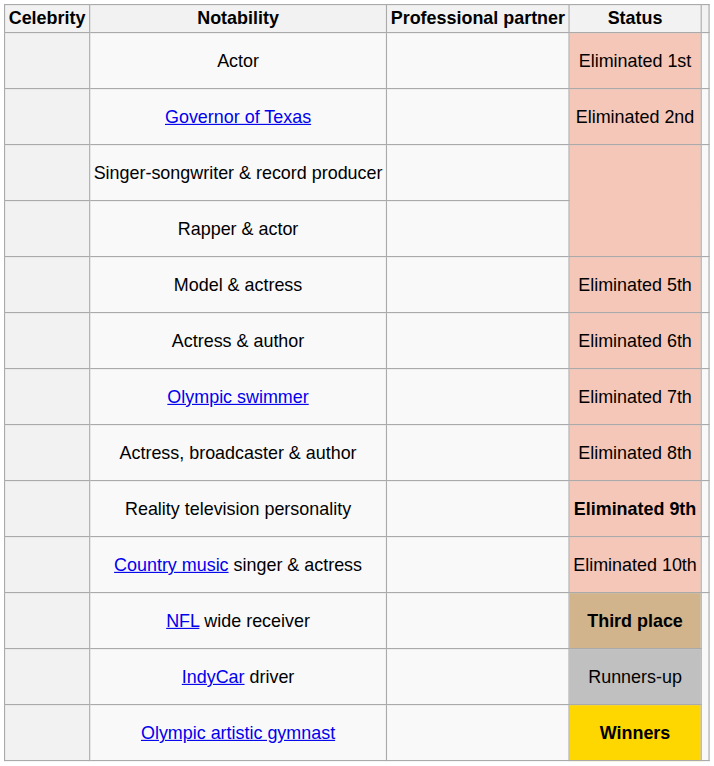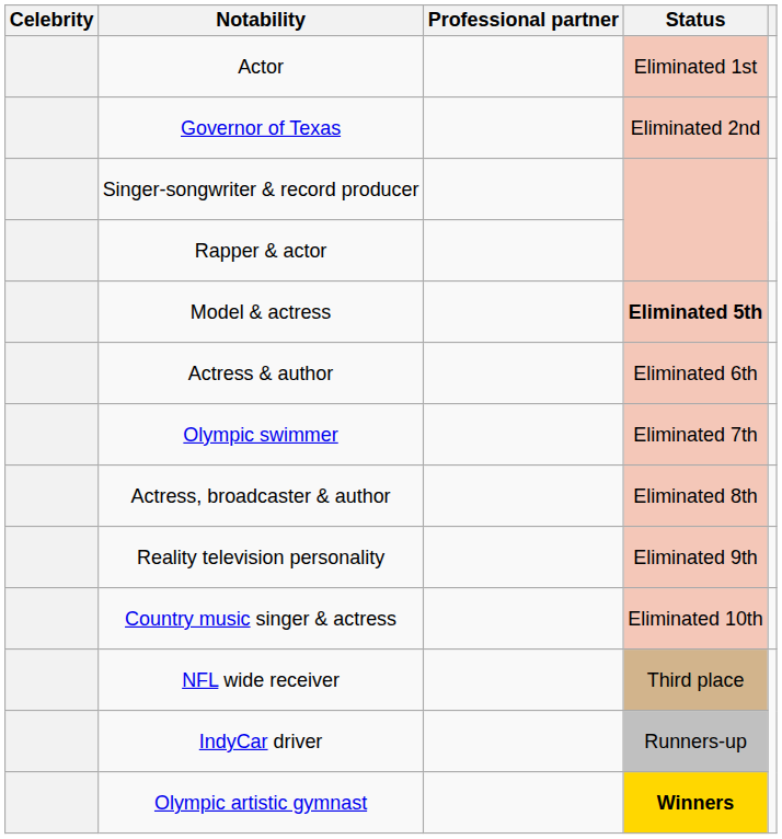Model & actress | Status: normal -> bold
Reality television personality | Status: bold -> normal
NFL wide receiver | Status: bold -> normal
